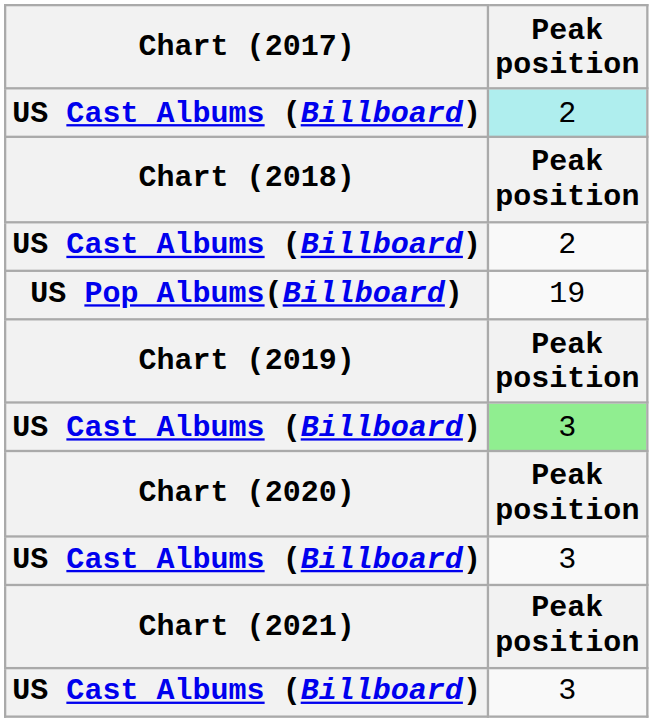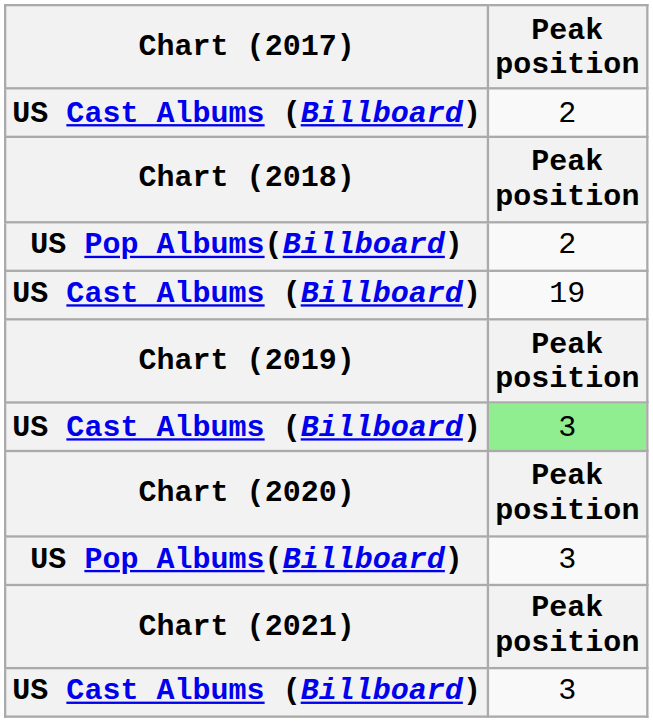row 2 | Peak position: paleturquoise background -> no background
row 4 | Chart (2017): US Cast Albums (Billboard) -> US Pop Albums(Billboard)
row 5 | Chart (2017): US Pop Albums(Billboard) -> US Cast Albums (Billboard)
row 9 | Chart (2017): US Cast Albums (Billboard) -> US Pop Albums(Billboard)
